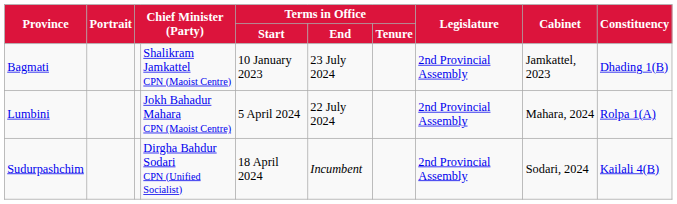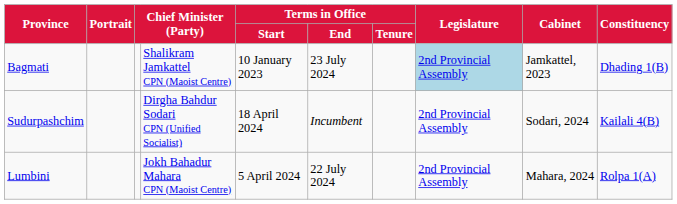Bagmati | Legislature: no background -> lightblue background
rows swapped: Lumbini <-> Sudurpashchim
